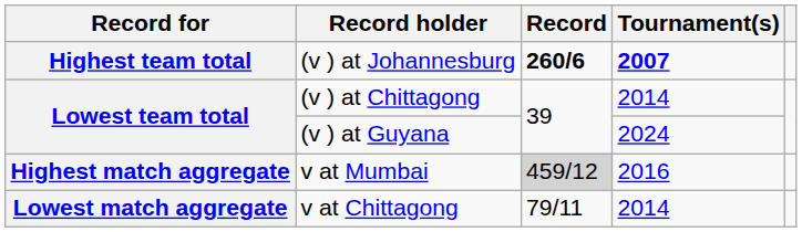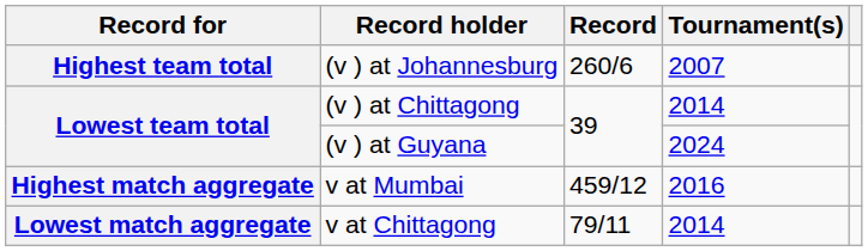row 2 | Record: bold -> normal
row 2 | Tournament(s): bold -> normal
row 5 | Record: lightgrey background -> no background
